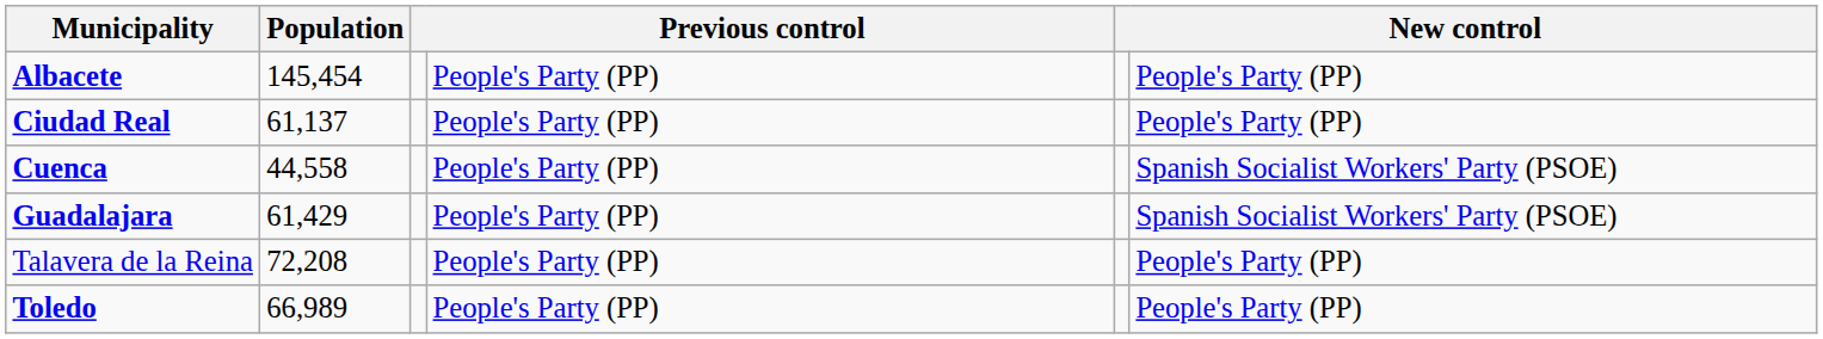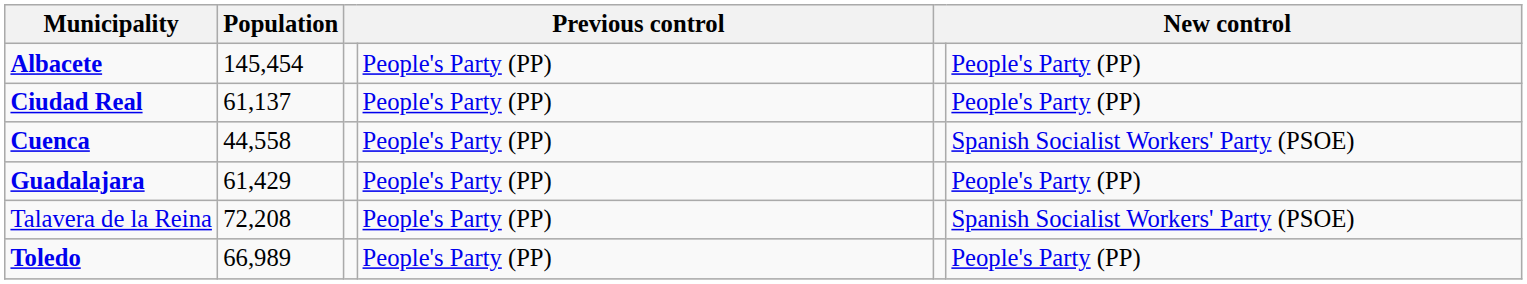Guadalajara | column 6: Spanish Socialist Workers' Party (PSOE) -> People's Party (PP)
Talavera de la Reina | column 6: People's Party (PP) -> Spanish Socialist Workers' Party (PSOE)
